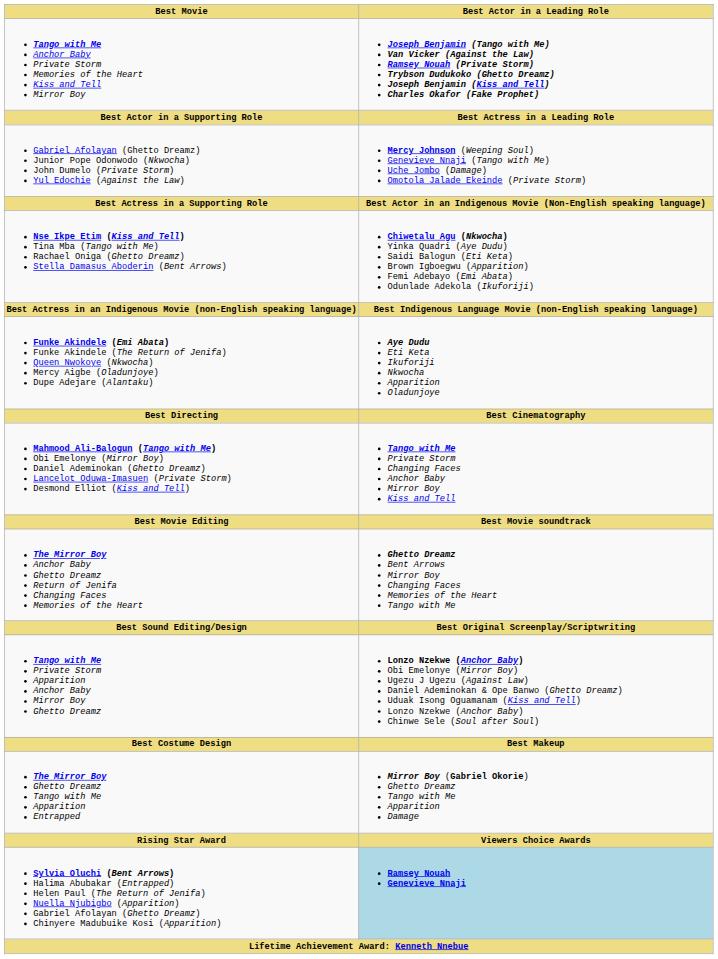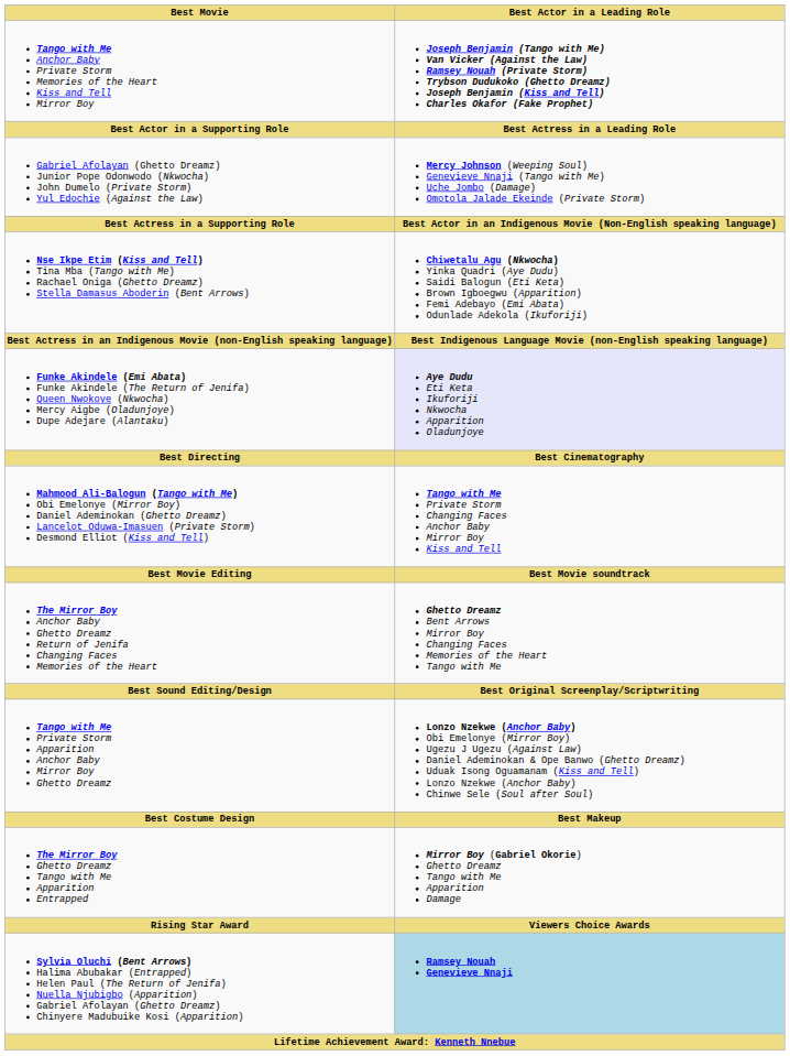row 8 | Best Actor in a Leading Role: no background -> lavender background
